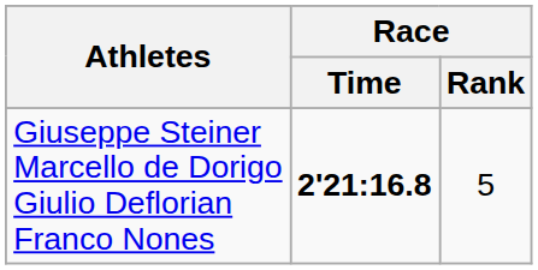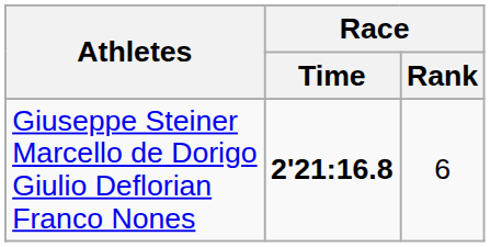row 3 | Race / Rank: 5 -> 6
